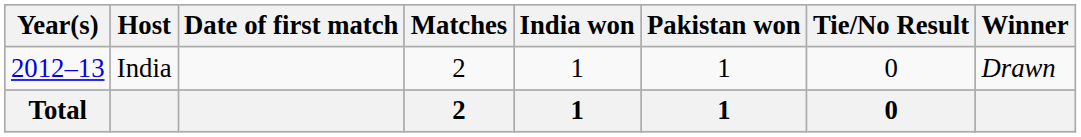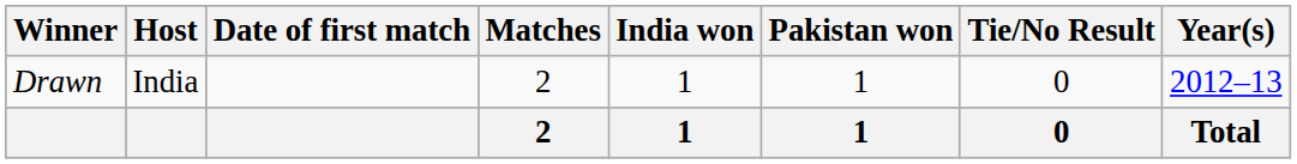columns swapped: Year(s) <-> Winner
